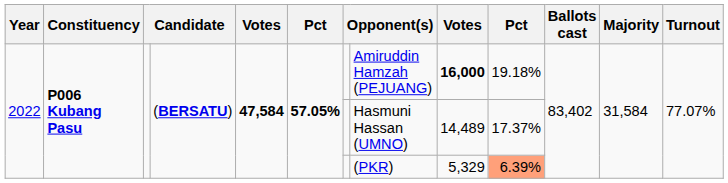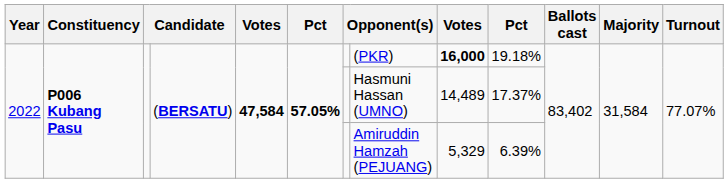row 2 | column 8: Amiruddin Hamzah (PEJUANG) -> (PKR)
row 4 | column 8: (PKR) -> Amiruddin Hamzah (PEJUANG)
row 4 | column 10: lightsalmon background -> no background
